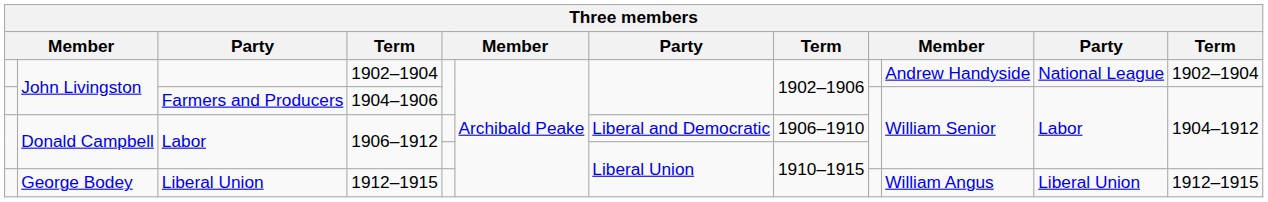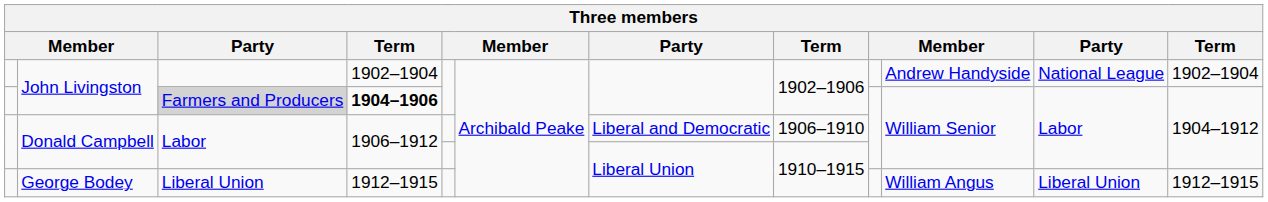Farmers and Producers | column 3: no background -> lightgrey background
Farmers and Producers | column 4: normal -> bold
